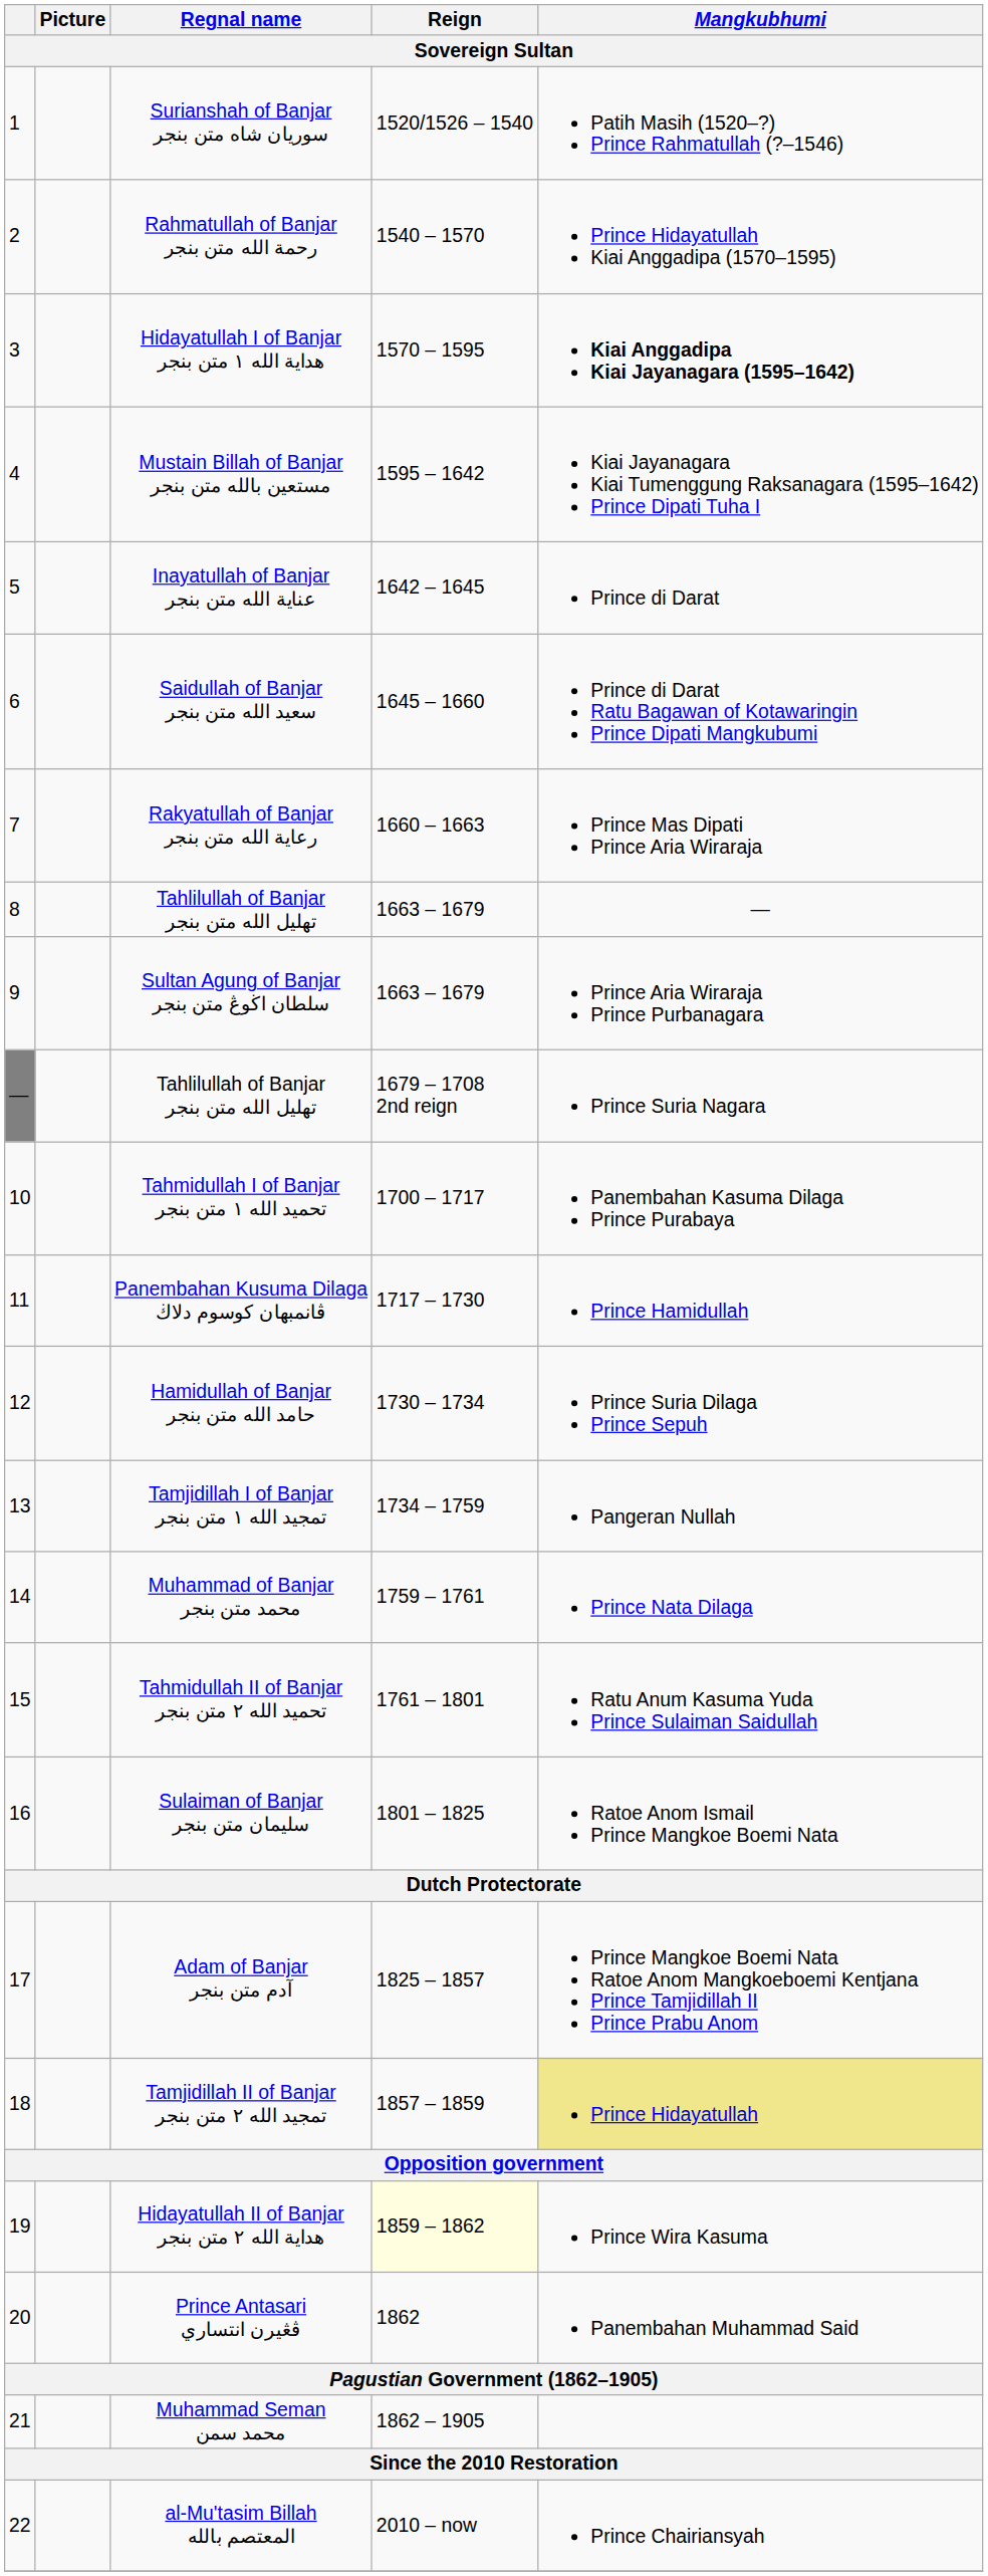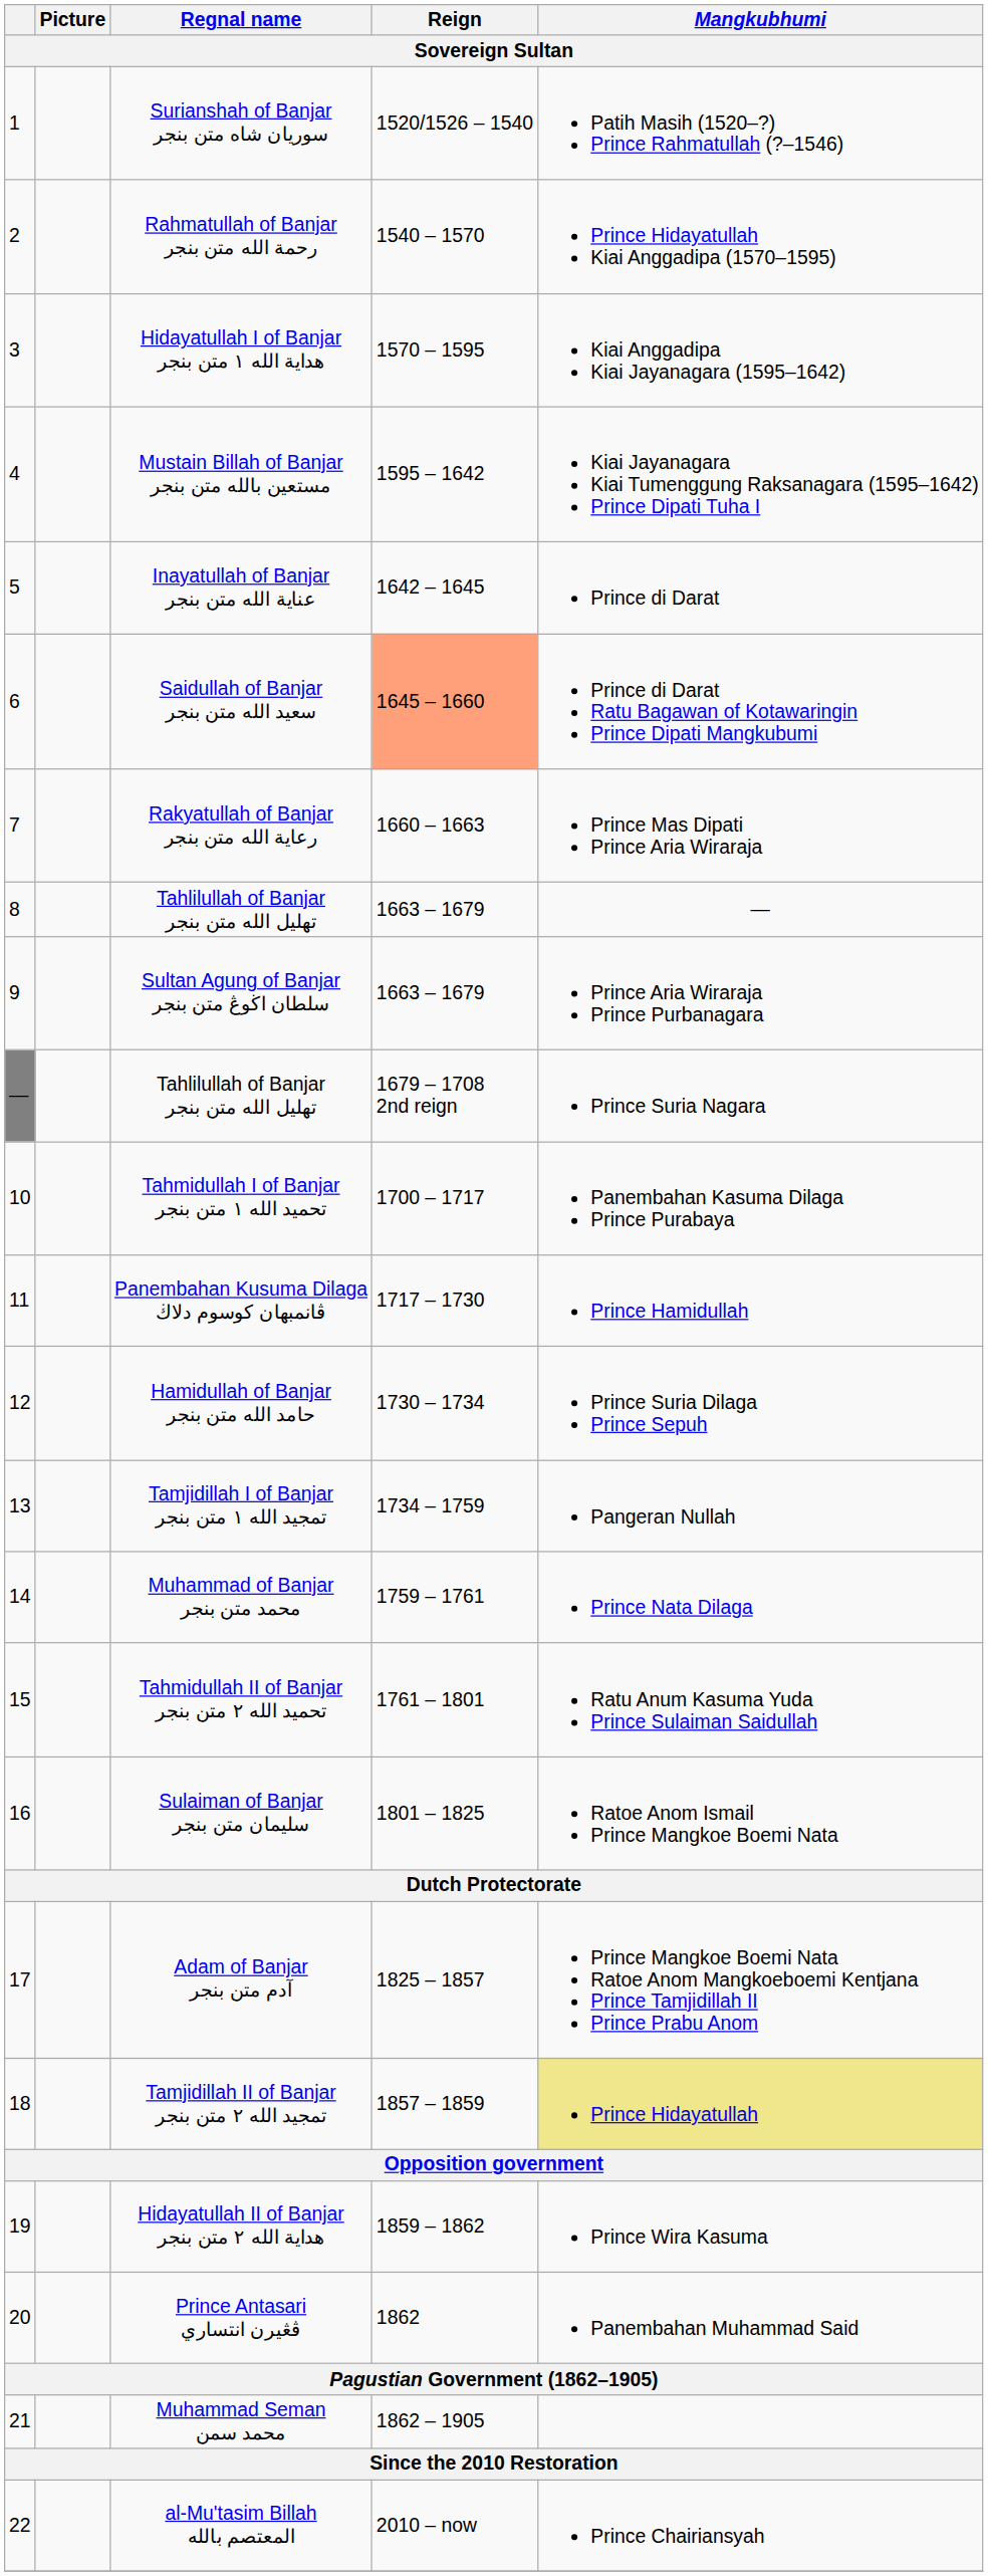Hidayatullah I of Banjar هداية الله ١ متن بنجر | Mangkubhumi: bold -> normal
Saidullah of Banjar سعيد الله متن بنجر | Reign: no background -> lightsalmon background
Hidayatullah II of Banjar هداية الله ٢ متن بنجر | Reign: lightyellow background -> no background
